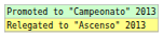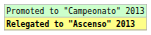row 2 | column 1: normal -> bold
